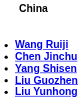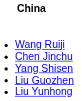row 2 | column 1: bold -> normal
